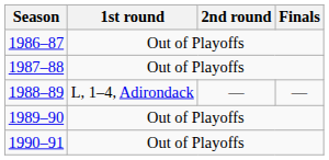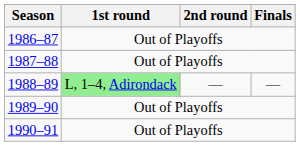1988–89 | 1st round: no background -> lightgreen background
